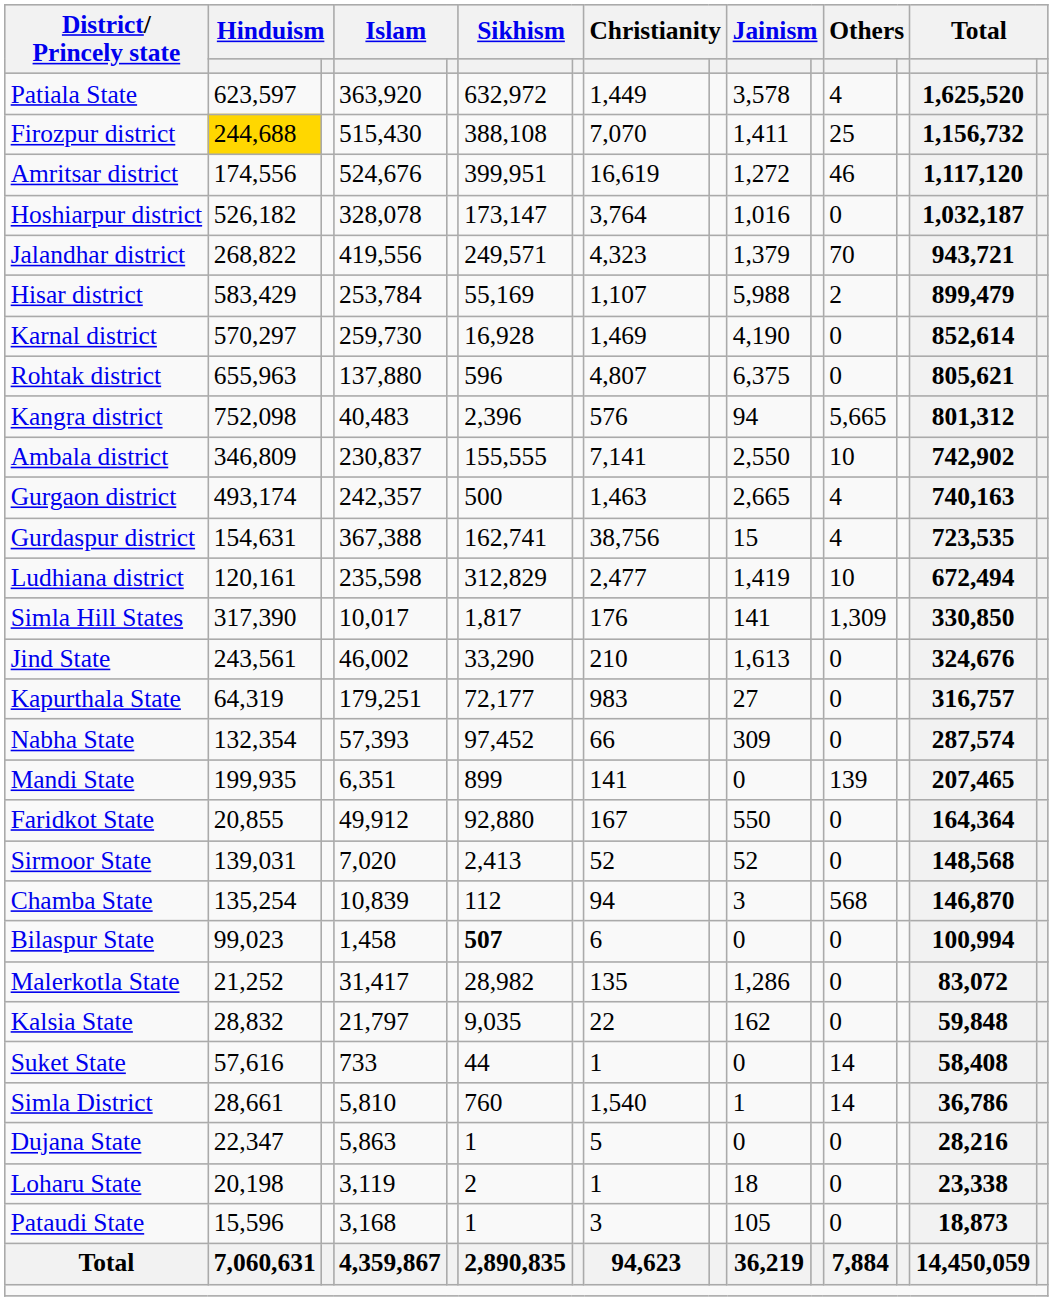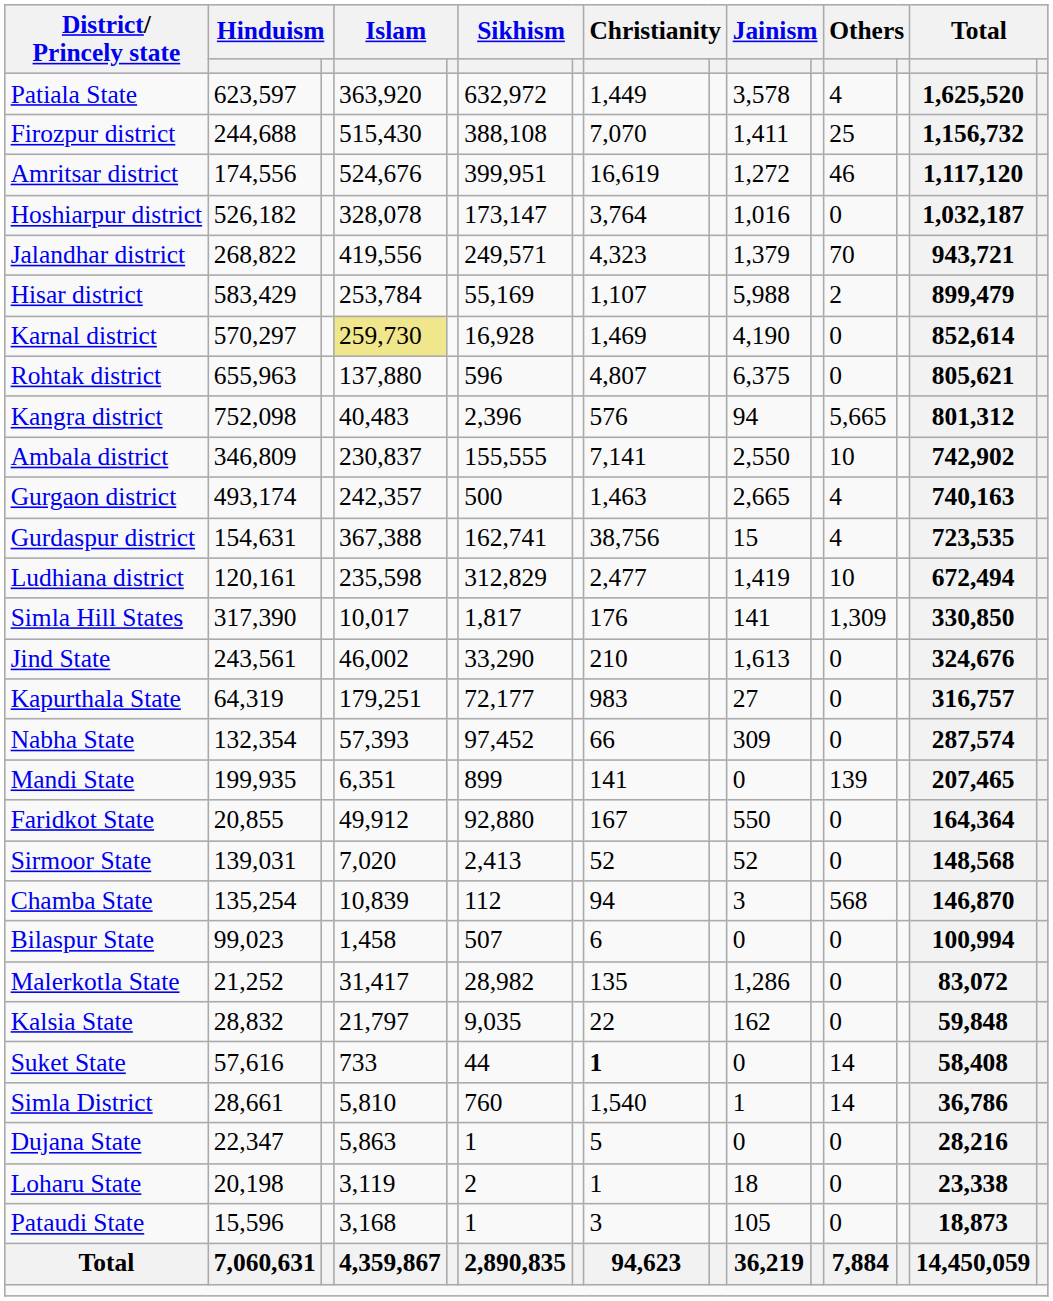Firozpur district | column 2: gold background -> no background
Karnal district | column 4: no background -> khaki background
Bilaspur State | column 6: bold -> normal
Suket State | column 8: normal -> bold
